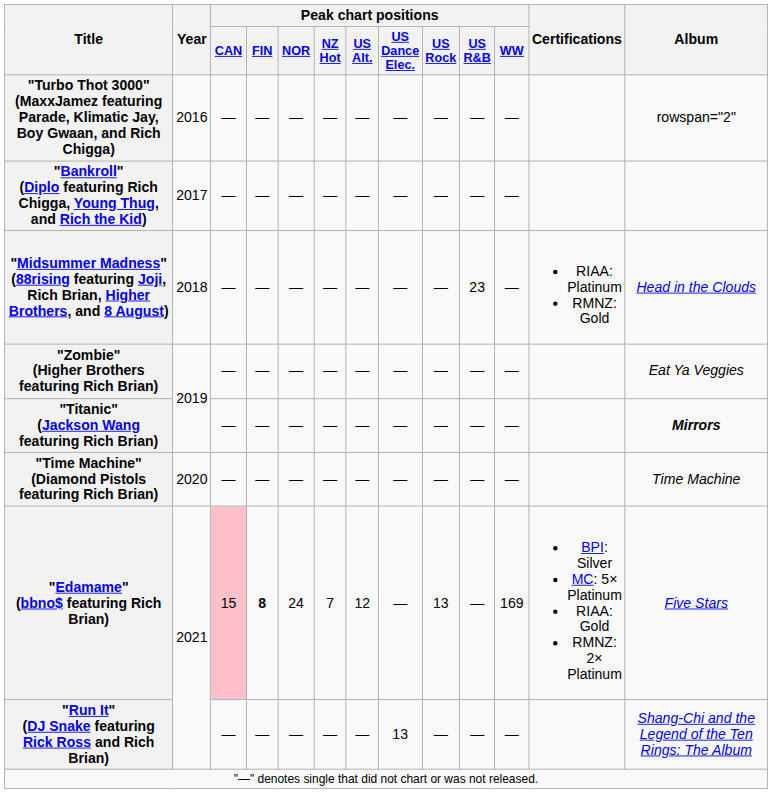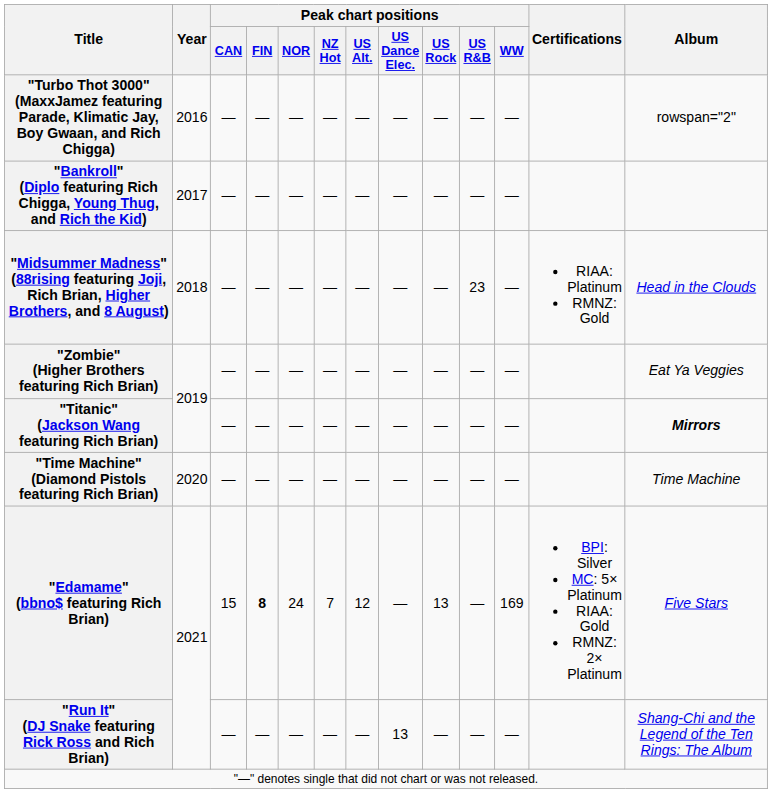"Edamame" (bbno$ featuring Rich Brian) | Peak chart positions / CAN: pink background -> no background
